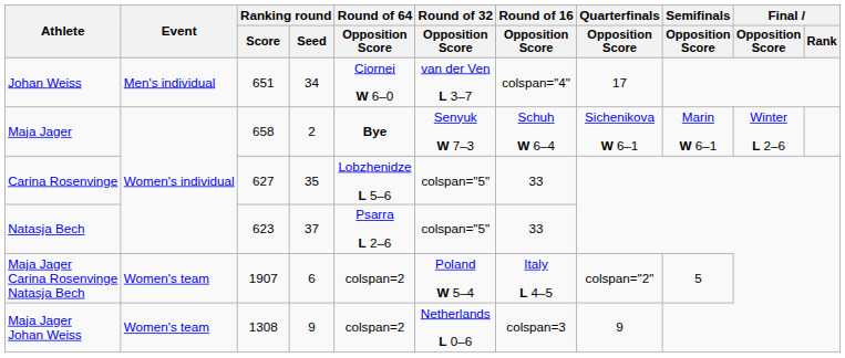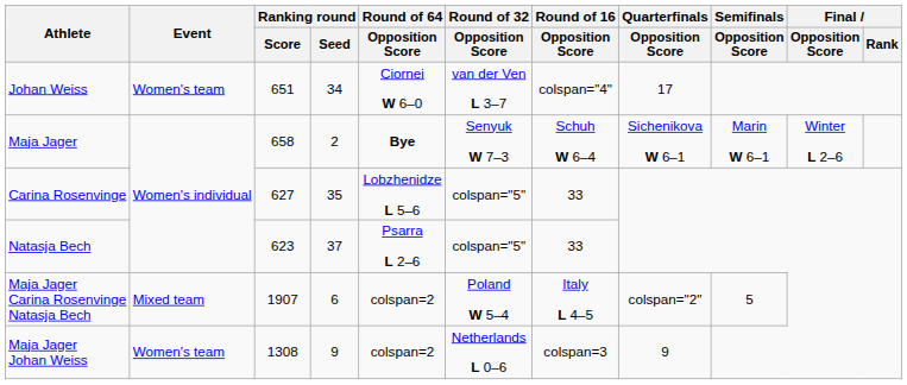Johan Weiss | Event: Men's individual -> Women's team
Maja Jager Carina Rosenvinge Natasja Bech | Event: Women's team -> Mixed team
